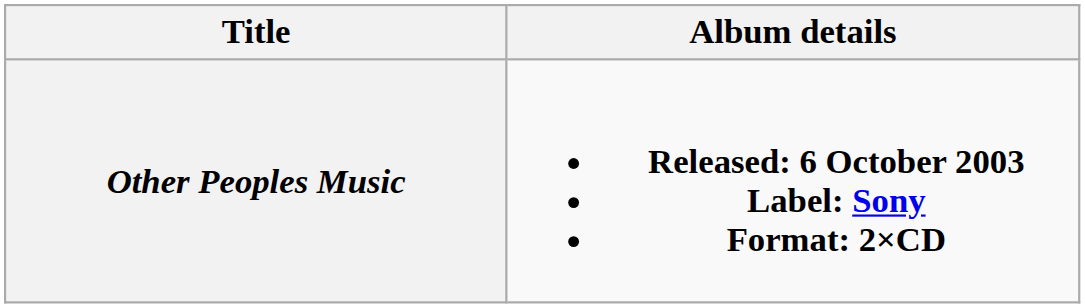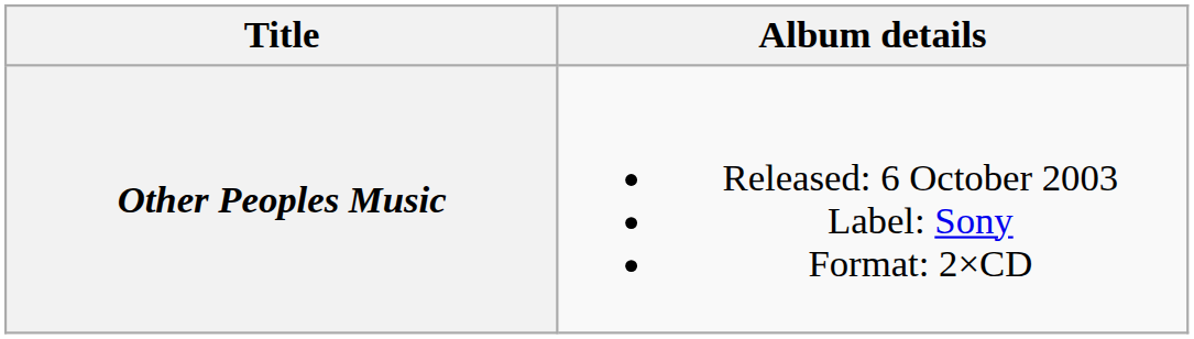Other Peoples Music | Album details: bold -> normal
